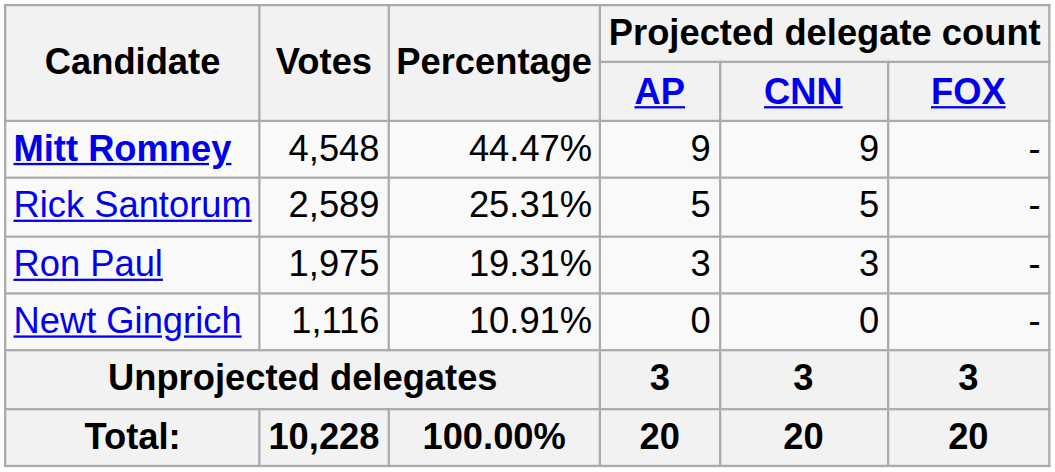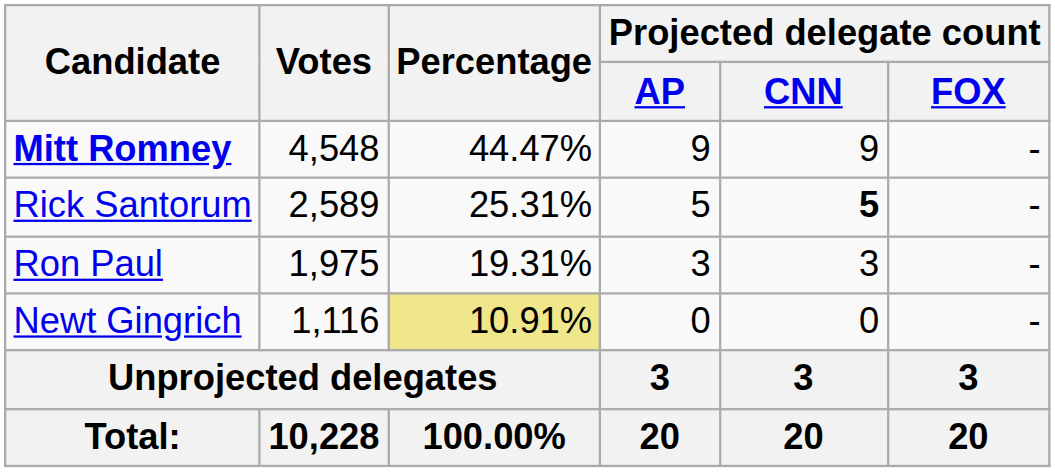Rick Santorum | Projected delegate count / CNN: normal -> bold
Newt Gingrich | Percentage: no background -> khaki background
